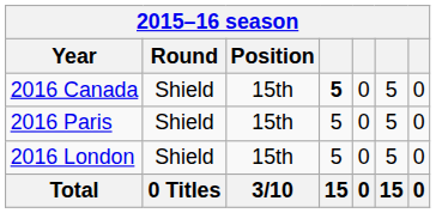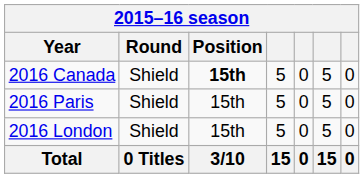2016 Canada | Position: normal -> bold
2016 Canada | column 4: bold -> normal
